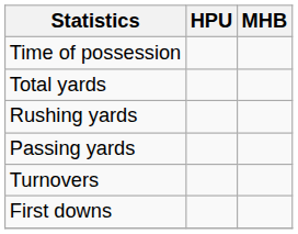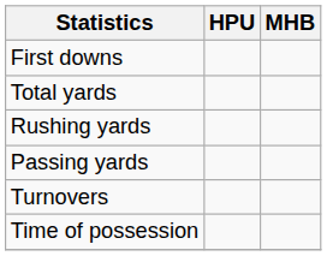rows swapped: First downs <-> Time of possession
